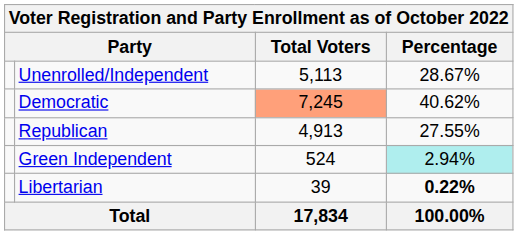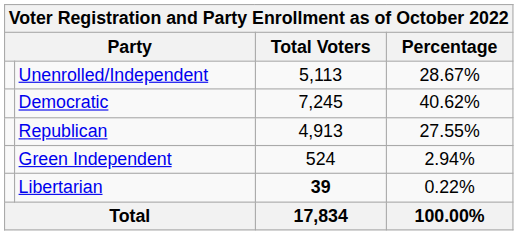Democratic | Total Voters: lightsalmon background -> no background
Green Independent | Percentage: paleturquoise background -> no background
Libertarian | Total Voters: normal -> bold
Libertarian | Percentage: bold -> normal
